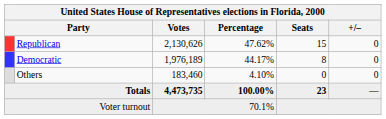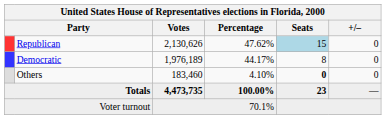Republican | Seats: no background -> lightblue background
Others | Seats: normal -> bold
